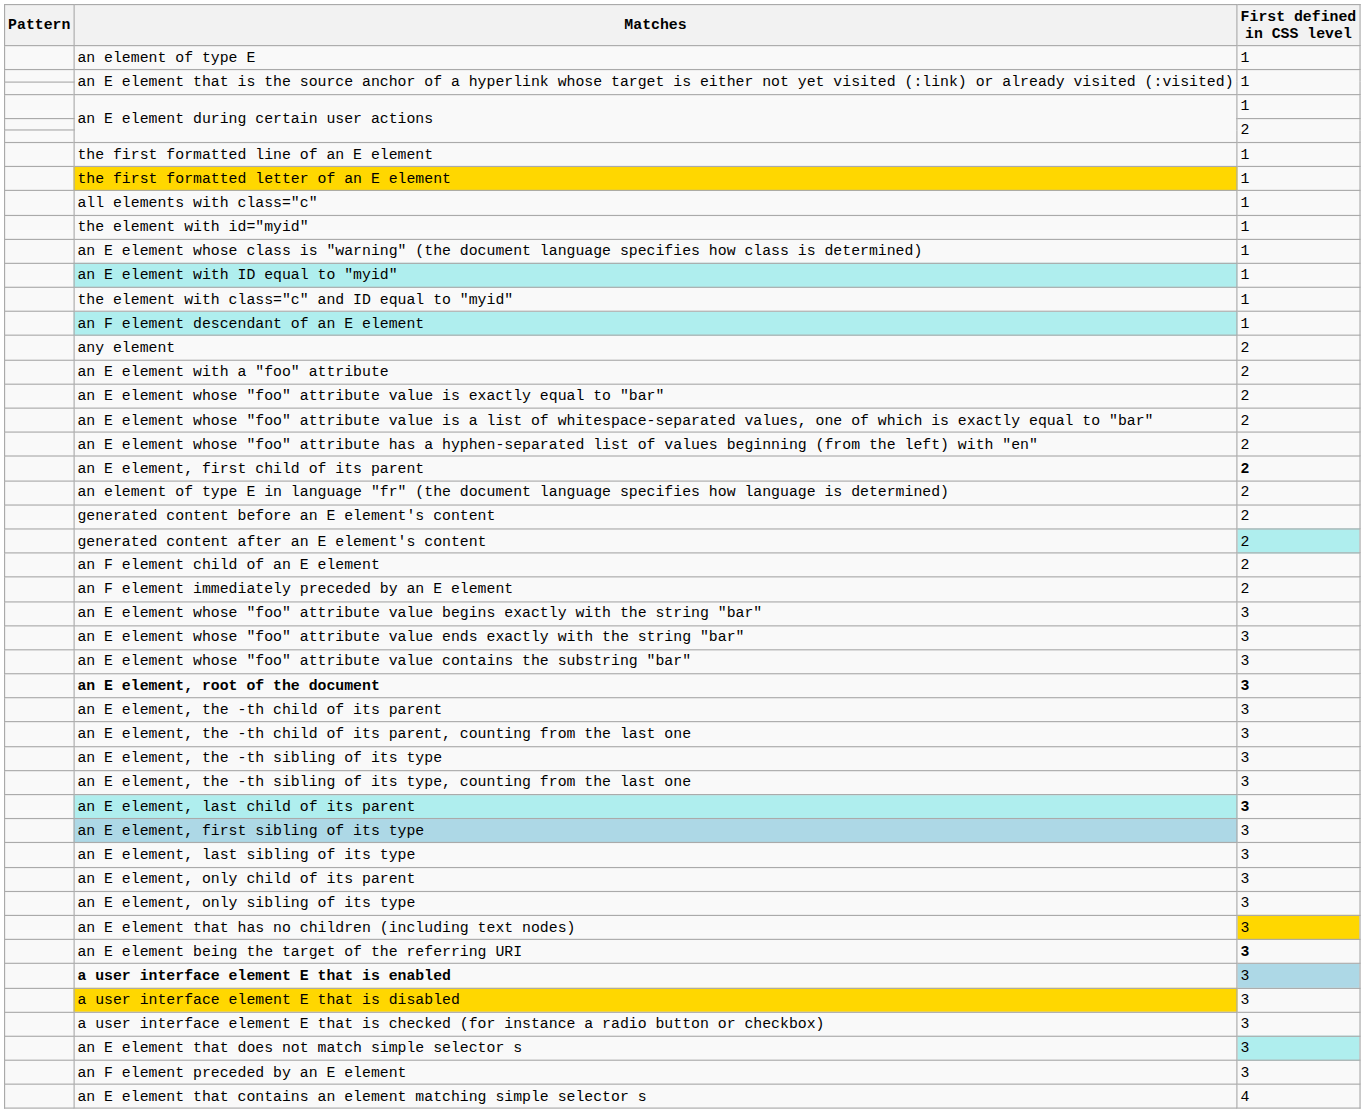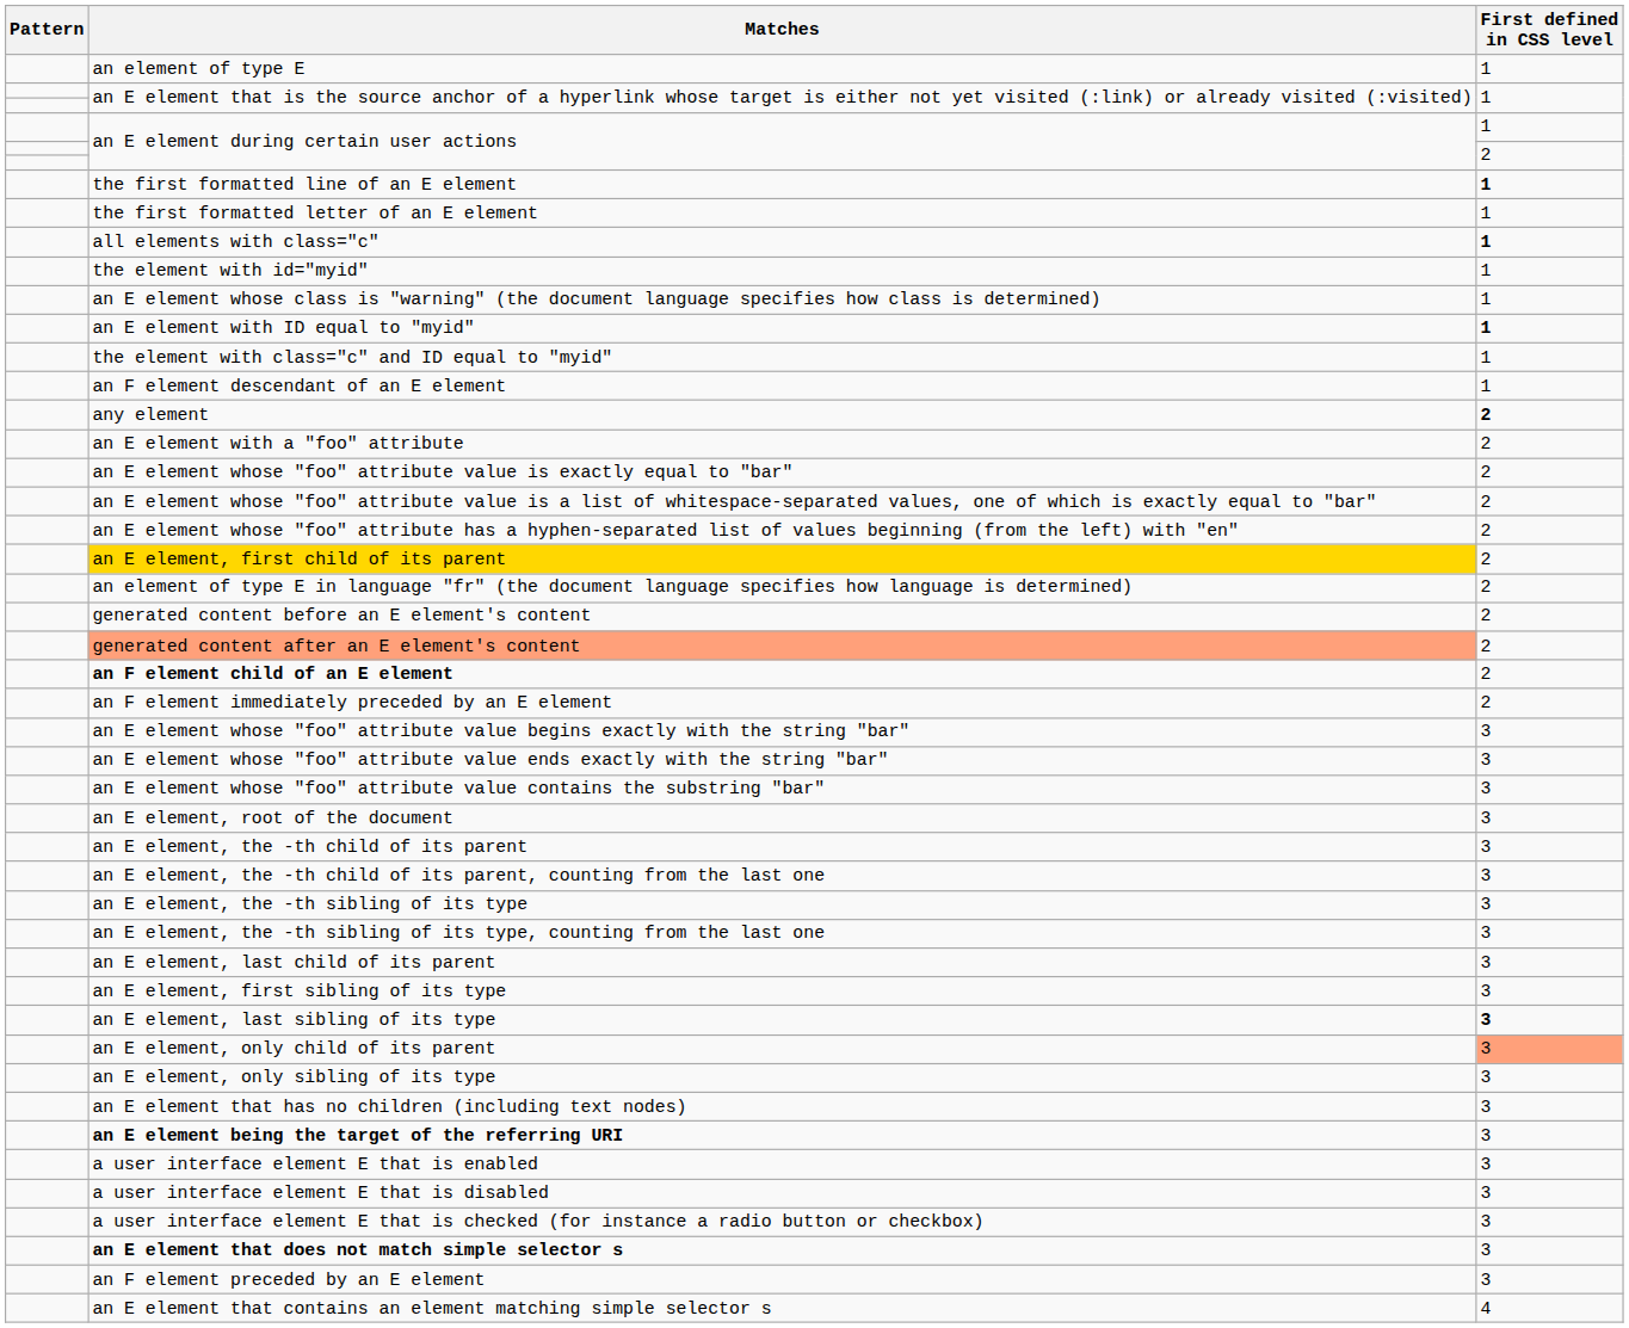the first formatted line of an E element | First defined in CSS level: normal -> bold
the first formatted letter of an E element | Matches: gold background -> no background
all elements with class="c" | First defined in CSS level: normal -> bold
an E element with ID equal to "myid" | Matches: paleturquoise background -> no background
an E element with ID equal to "myid" | First defined in CSS level: normal -> bold
an F element descendant of an E element | Matches: paleturquoise background -> no background
any element | First defined in CSS level: normal -> bold
an E element, first child of its parent | Matches: no background -> gold background
an E element, first child of its parent | First defined in CSS level: bold -> normal
generated content after an E element's content | Matches: no background -> lightsalmon background
generated content after an E element's content | First defined in CSS level: paleturquoise background -> no background
an F element child of an E element | Matches: normal -> bold
an E element, root of the document | Matches: bold -> normal
an E element, root of the document | First defined in CSS level: bold -> normal
an E element, last child of its parent | Matches: paleturquoise background -> no background
an E element, last child of its parent | First defined in CSS level: bold -> normal
an E element, first sibling of its type | Matches: lightblue background -> no background
an E element, last sibling of its type | First defined in CSS level: normal -> bold
an E element, only child of its parent | First defined in CSS level: no background -> lightsalmon background
an E element that has no children (including text nodes) | First defined in CSS level: gold background -> no background
an E element being the target of the referring URI | Matches: normal -> bold
an E element being the target of the referring URI | First defined in CSS level: bold -> normal
a user interface element E that is enabled | Matches: bold -> normal
a user interface element E that is enabled | First defined in CSS level: lightblue background -> no background
a user interface element E that is disabled | Matches: gold background -> no background
an E element that does not match simple selector s | Matches: normal -> bold
an E element that does not match simple selector s | First defined in CSS level: paleturquoise background -> no background
